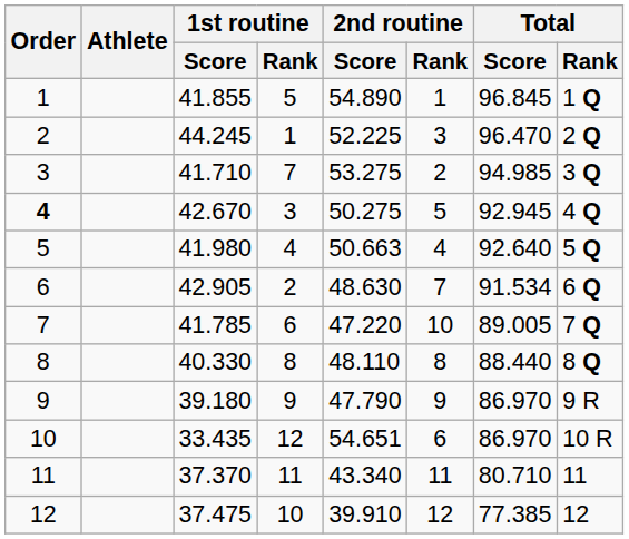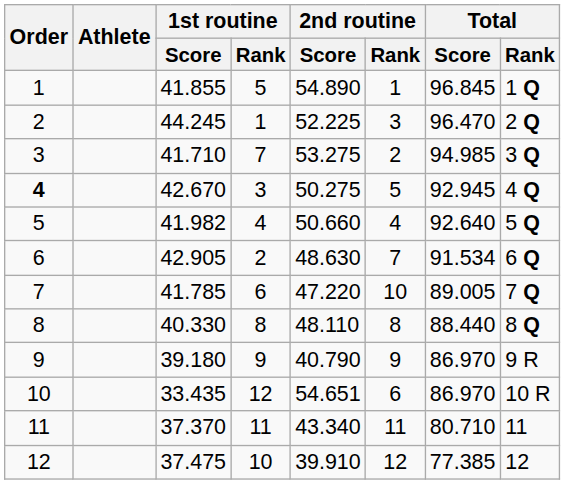row 7 | 1st routine / Score: 41.980 -> 41.982
row 7 | 2nd routine / Score: 50.663 -> 50.660
row 11 | 2nd routine / Score: 47.790 -> 40.790
